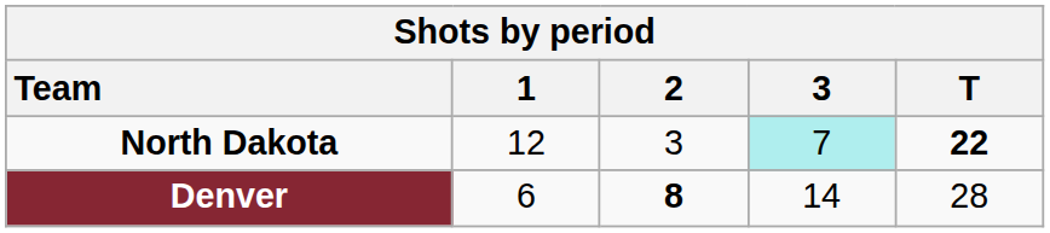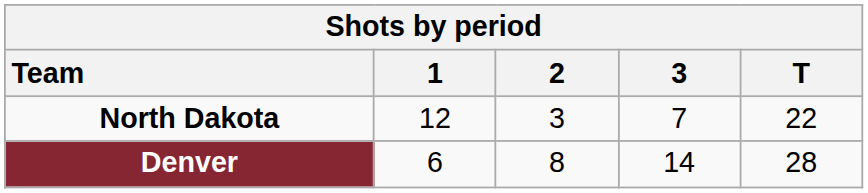North Dakota | 3: paleturquoise background -> no background
North Dakota | T: bold -> normal
Denver | 2: bold -> normal
